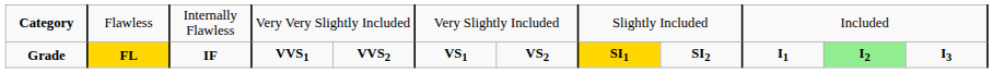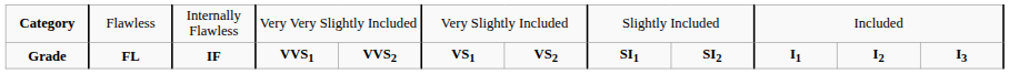Grade | column 2: gold background -> no background
Grade | column 8: gold background -> no background
Grade | column 11: lightgreen background -> no background
